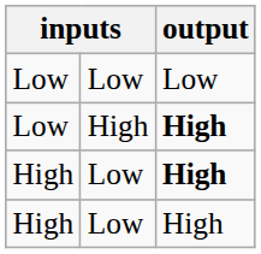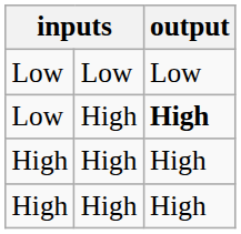row 4 | column 2: Low -> High
row 4 | output: bold -> normal
row 5 | column 2: Low -> High
